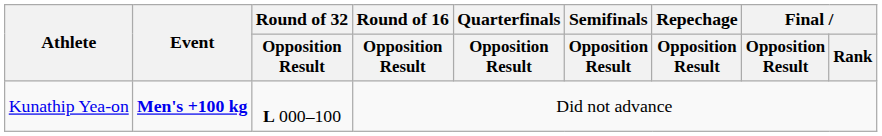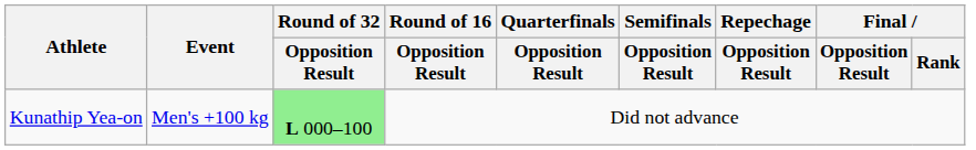Kunathip Yea-on | Event: bold -> normal
Kunathip Yea-on | Round of 32 / Opposition Result: no background -> lightgreen background
